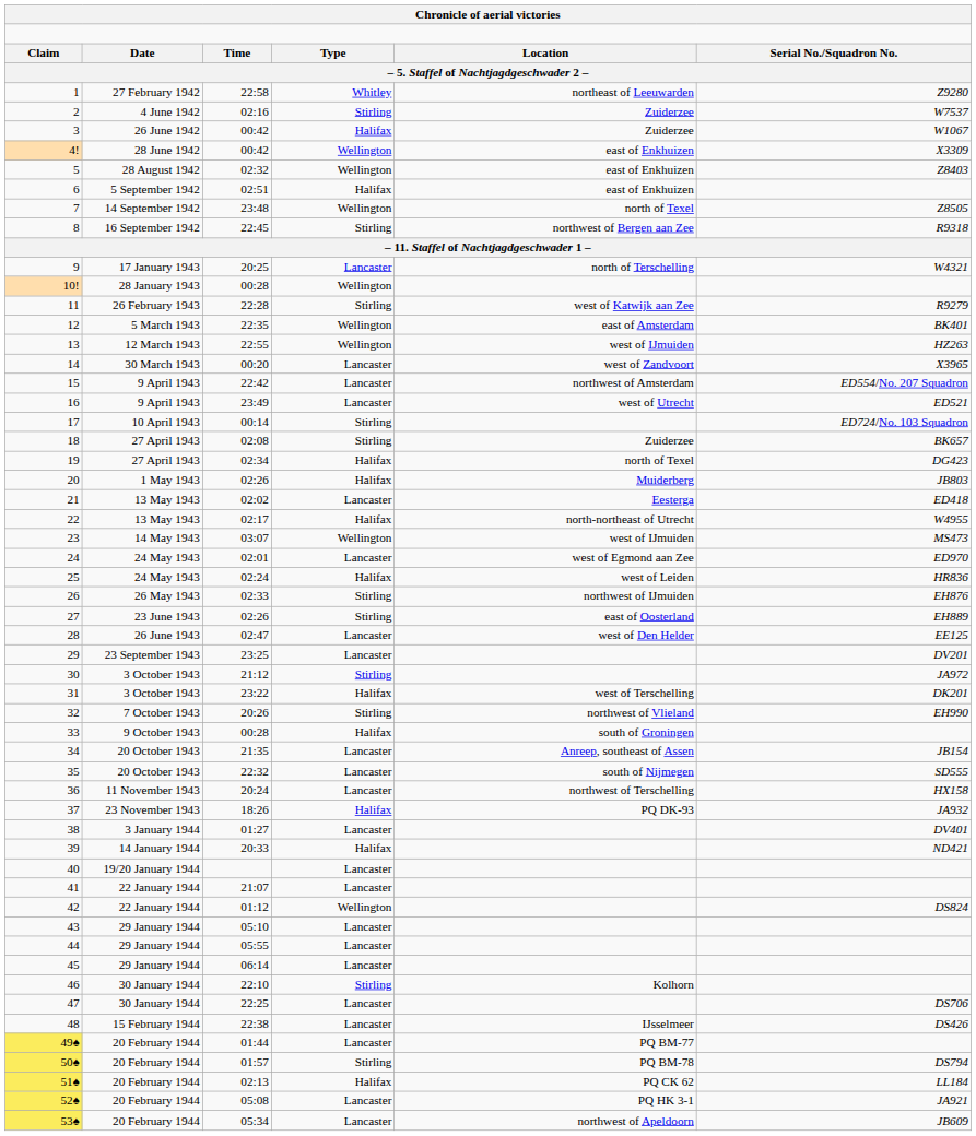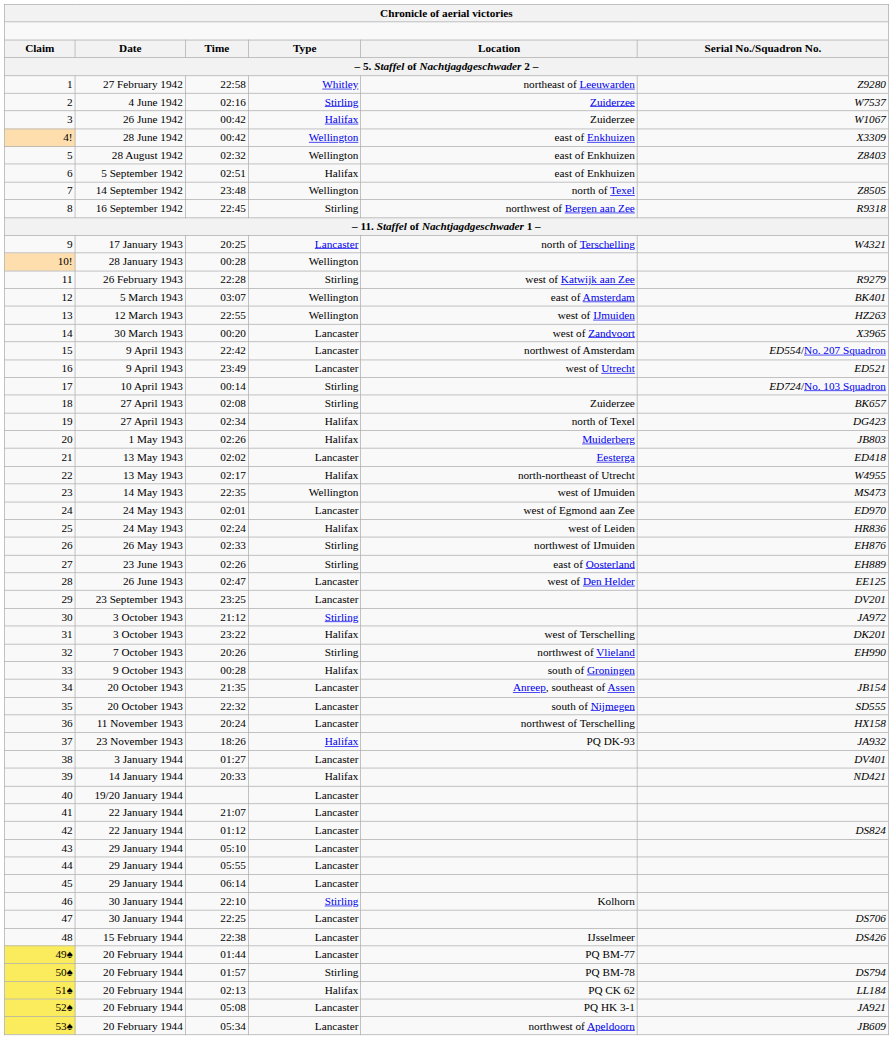12 | column 3: 22:35 -> 03:07
23 | column 3: 03:07 -> 22:35
42 | column 4: Wellington -> Lancaster
